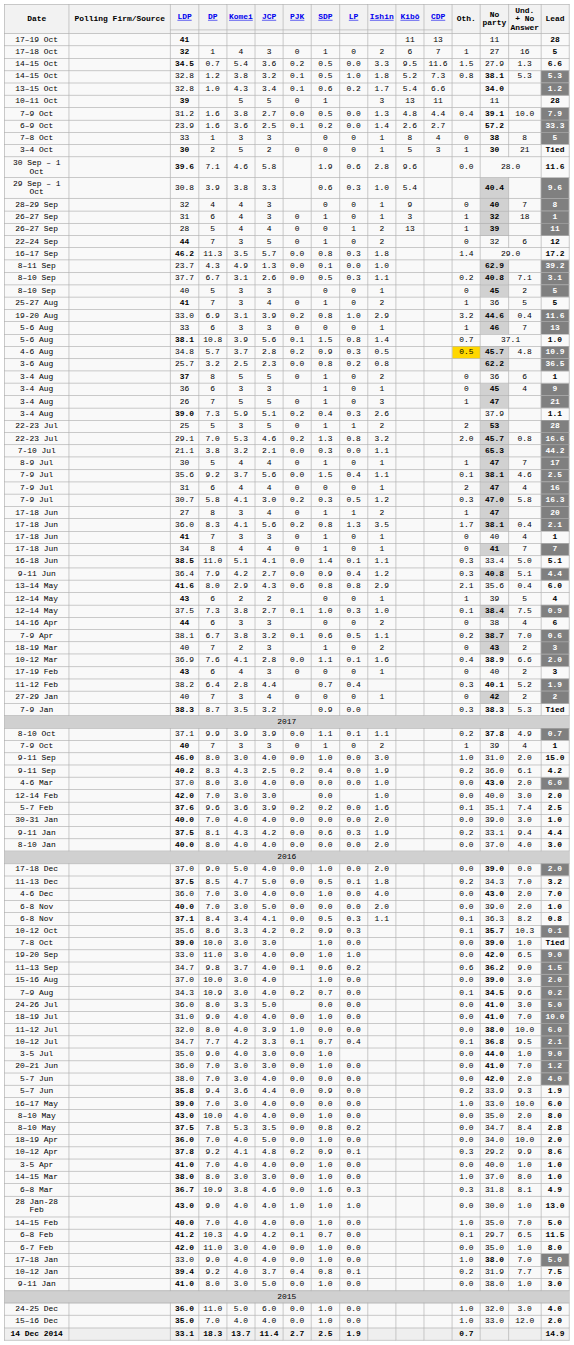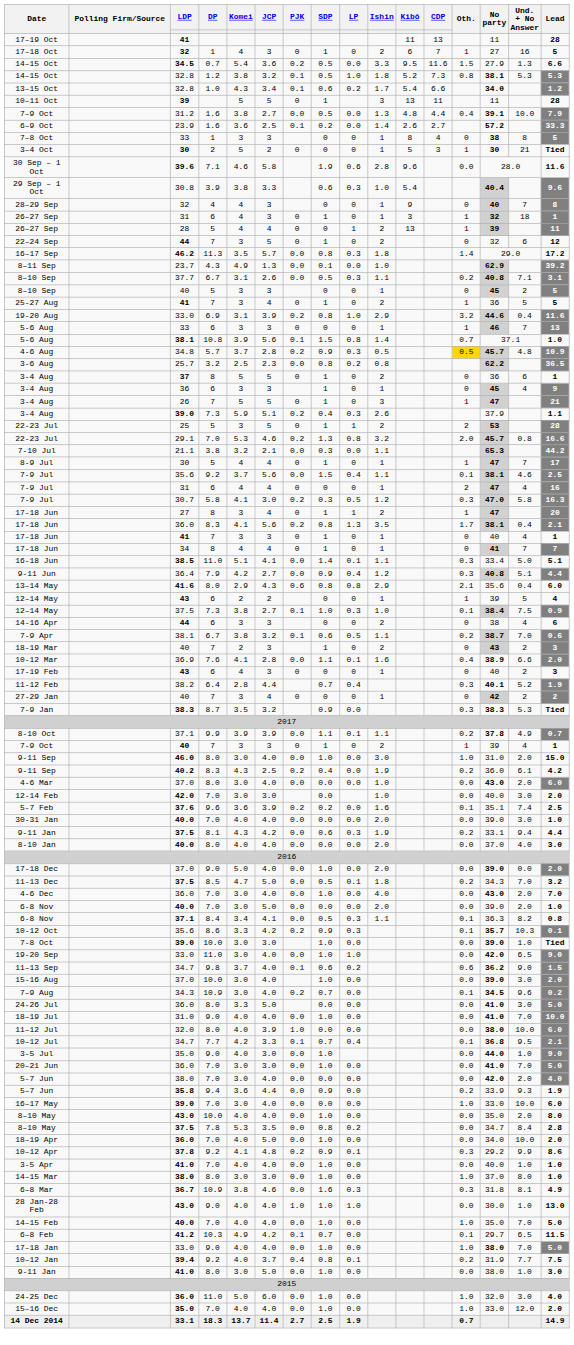20–21 Jun | Lead: 1.2 -> 5.0
- row: 6-7 Feb | 42.0 | 11.0 | 3.0 | 4.0 | 0.0 | 1.0 | 0.0 | 0.0 | 35.0 | 1.0 | 8.0
